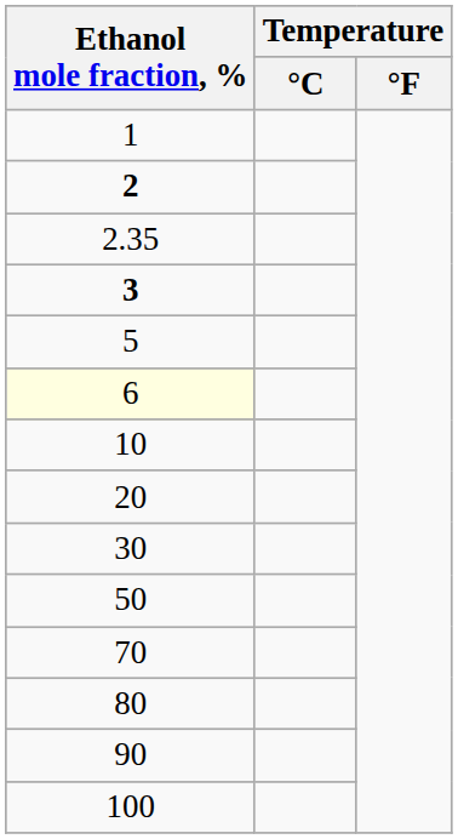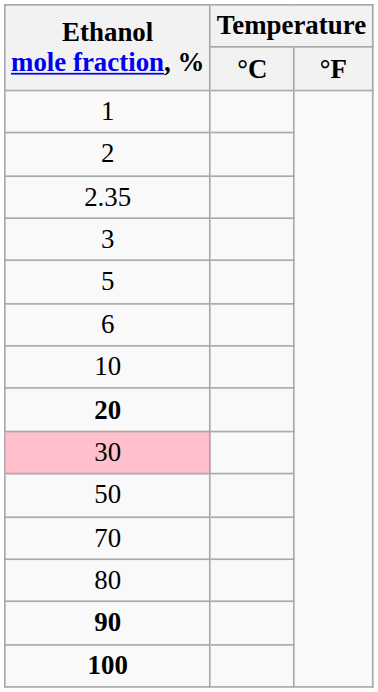2 | Ethanol mole fraction, %: bold -> normal
3 | Ethanol mole fraction, %: bold -> normal
6 | Ethanol mole fraction, %: lightyellow background -> no background
20 | Ethanol mole fraction, %: normal -> bold
30 | Ethanol mole fraction, %: no background -> pink background
90 | Ethanol mole fraction, %: normal -> bold
100 | Ethanol mole fraction, %: normal -> bold
